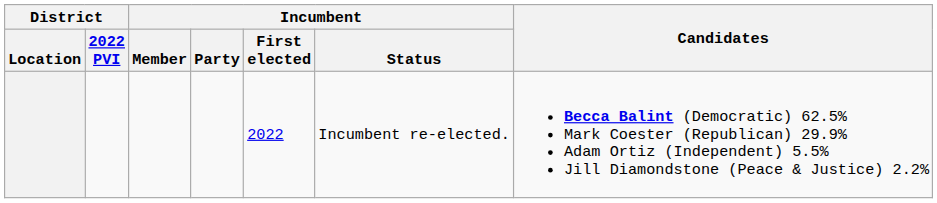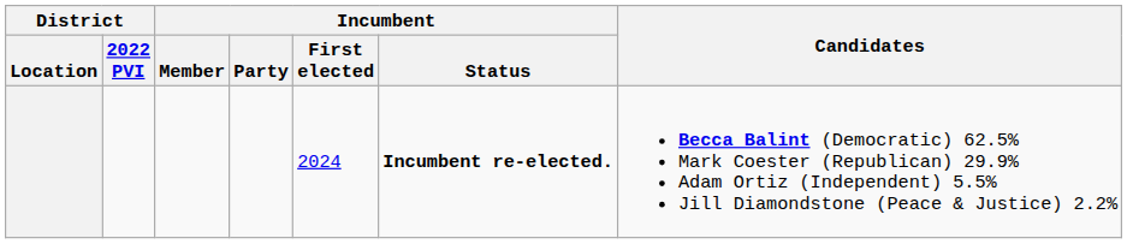row 3 | Incumbent / First elected: 2022 -> 2024
row 3 | Incumbent / Status: normal -> bold
